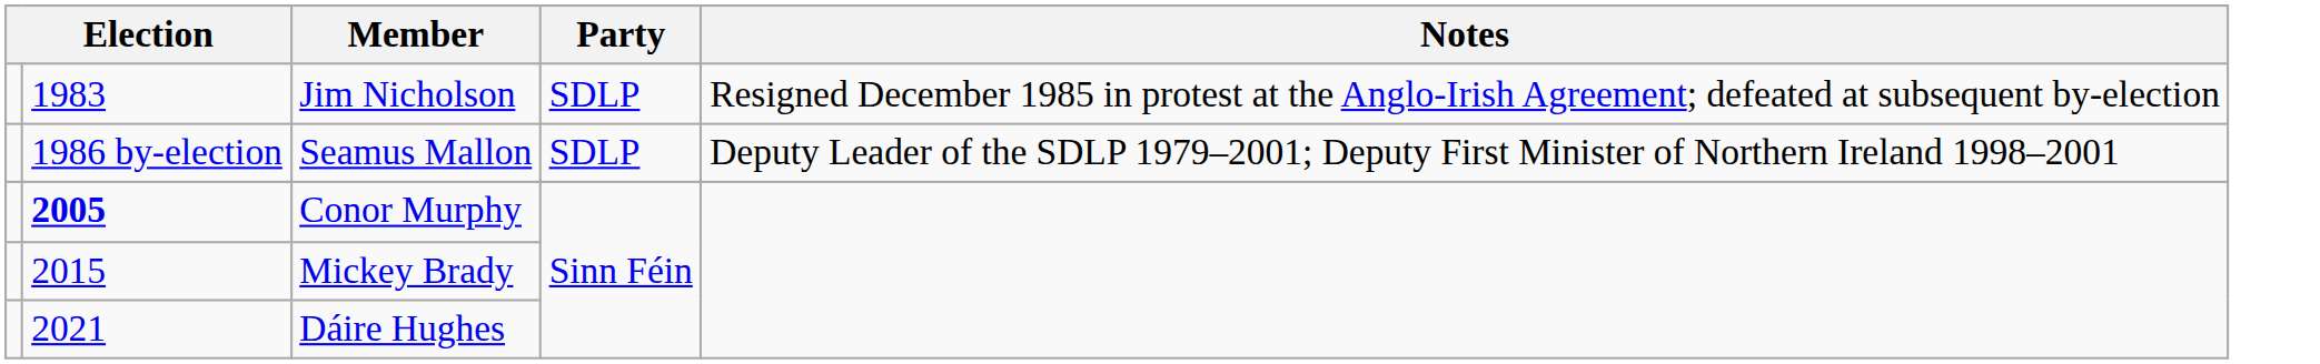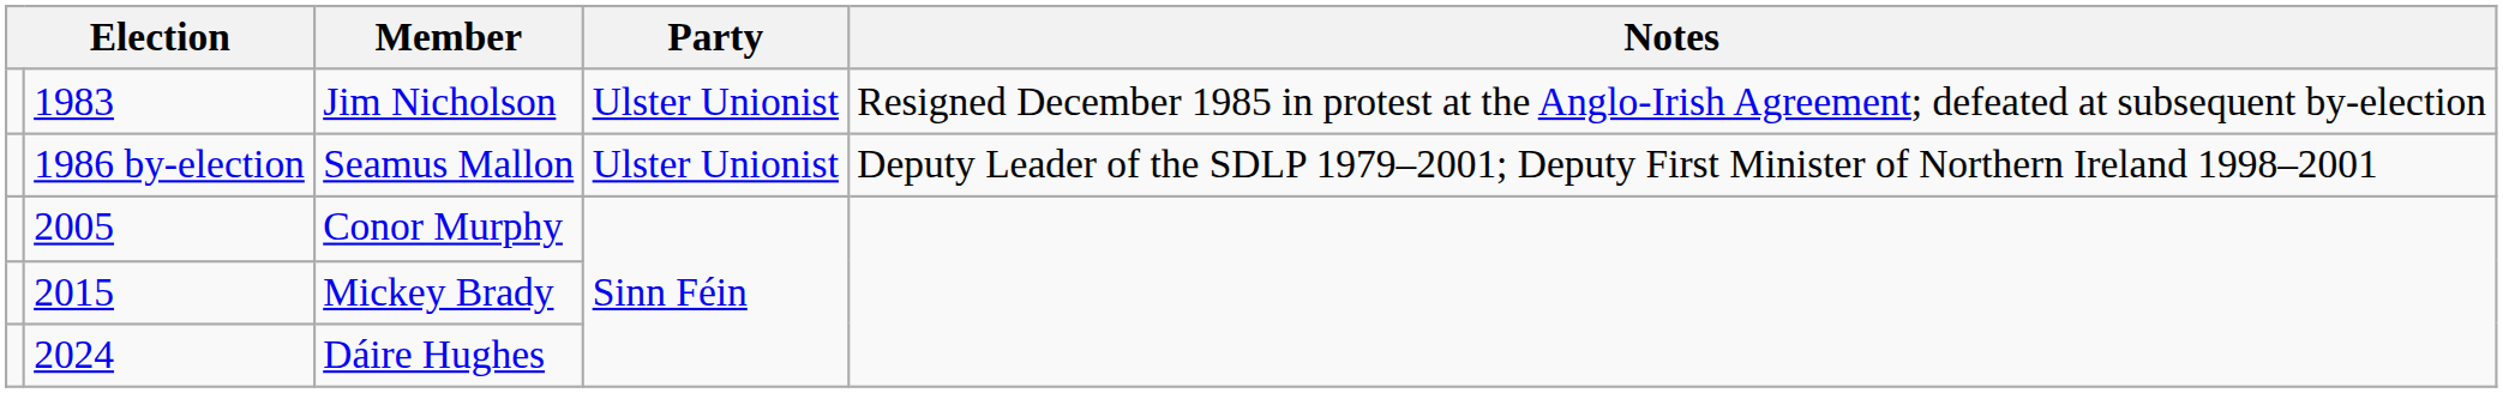Jim Nicholson | Party: SDLP -> Ulster Unionist
Seamus Mallon | Party: SDLP -> Ulster Unionist
Conor Murphy | column 2: bold -> normal
Dáire Hughes | column 2: 2021 -> 2024
